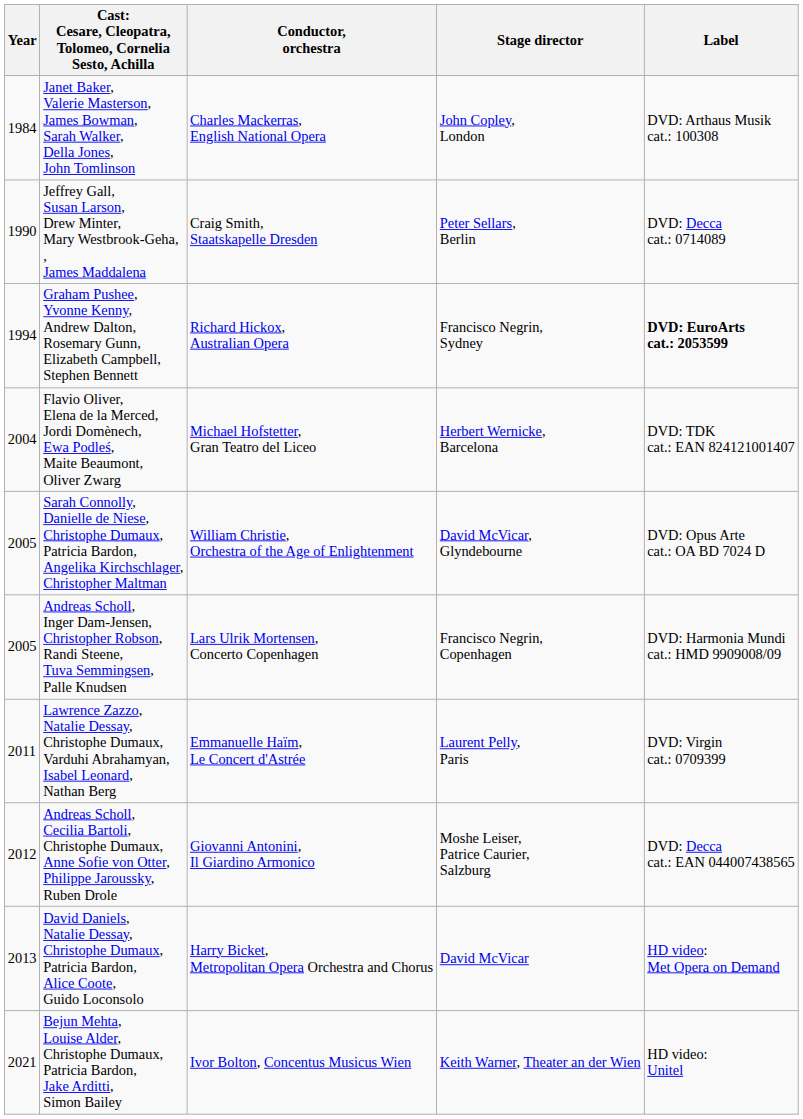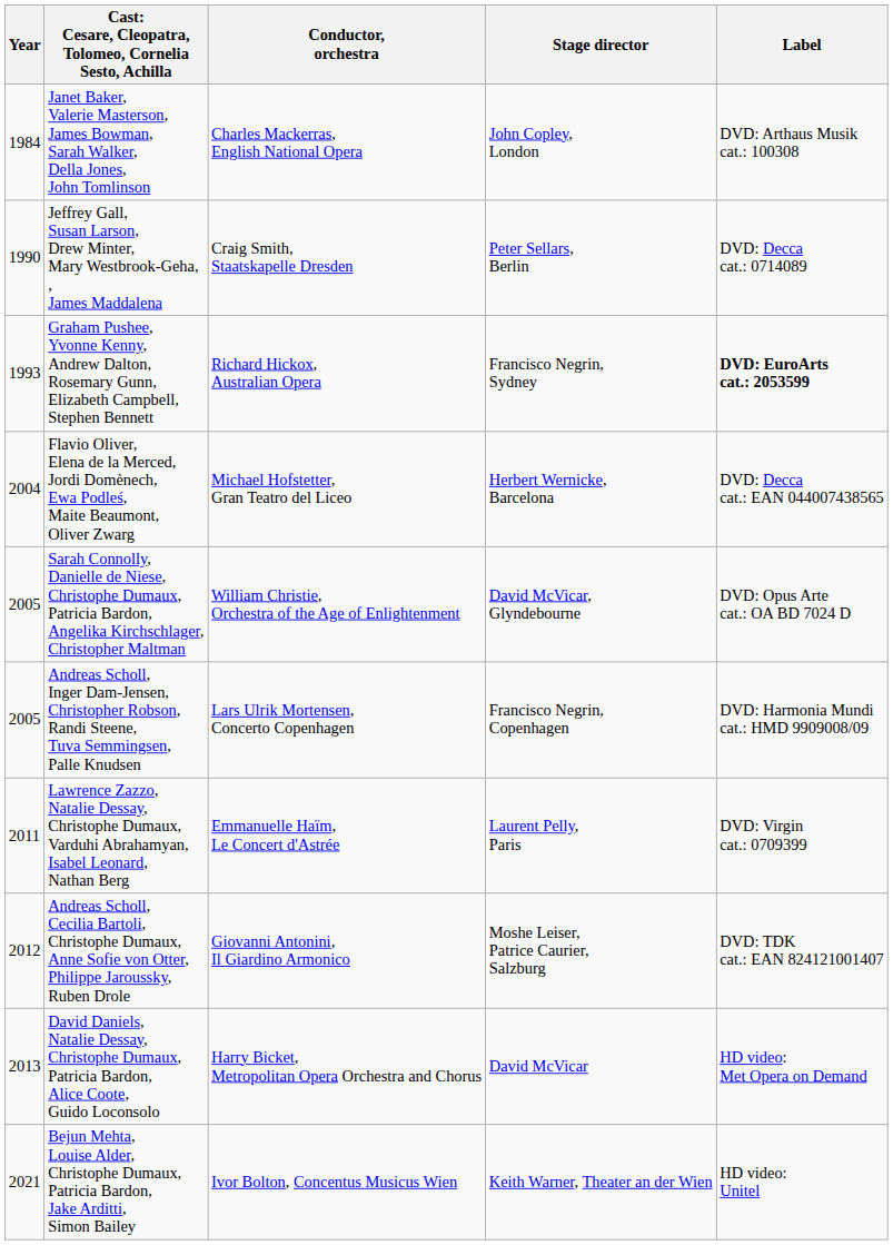row 4 | Year: 1994 -> 1993
row 5 | Label: DVD: TDK cat.: EAN 824121001407 -> DVD: Decca cat.: EAN 044007438565
row 9 | Label: DVD: Decca cat.: EAN 044007438565 -> DVD: TDK cat.: EAN 824121001407
